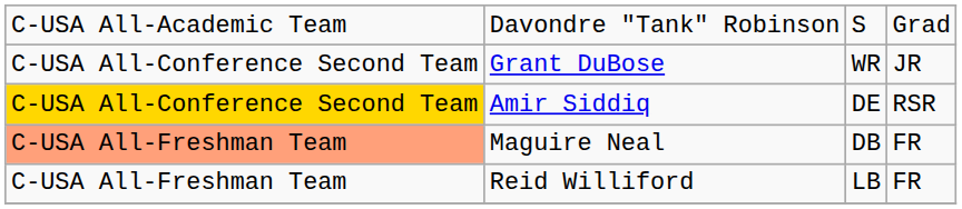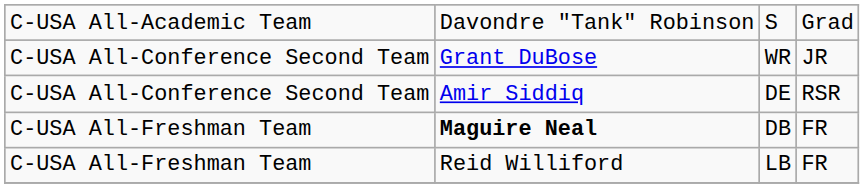row 3 | column 1: gold background -> no background
row 4 | column 1: lightsalmon background -> no background
row 4 | column 2: normal -> bold
